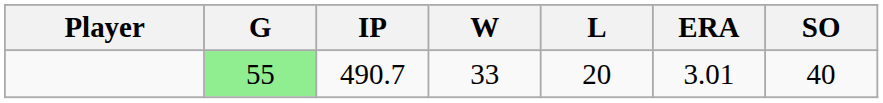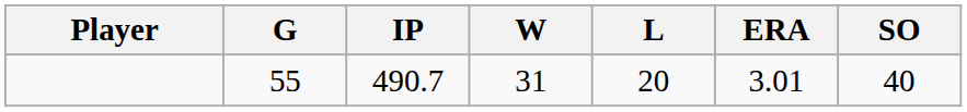row 2 | G: lightgreen background -> no background
row 2 | W: 33 -> 31
